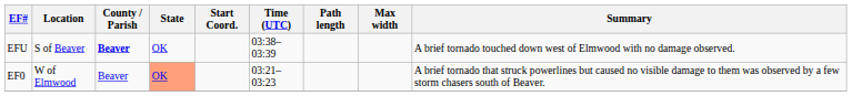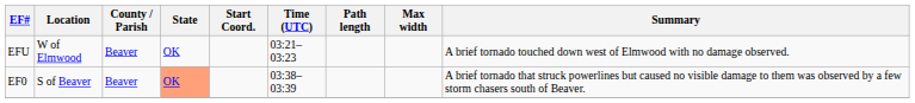EFU | Location: S of Beaver -> W of Elmwood
EFU | County / Parish: bold -> normal
EFU | Time (UTC): 03:38–03:39 -> 03:21–03:23
EF0 | Location: W of Elmwood -> S of Beaver
EF0 | Time (UTC): 03:21–03:23 -> 03:38–03:39
